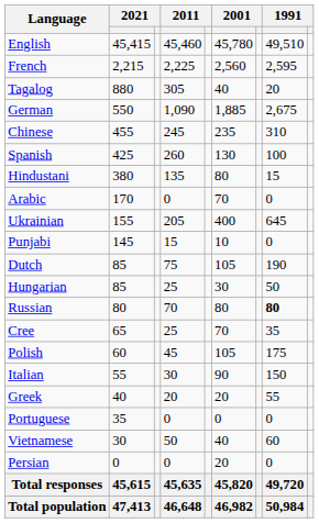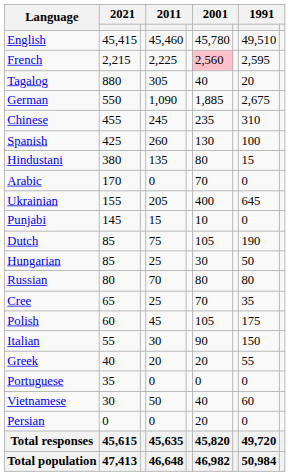French | column 6: no background -> pink background
Russian | column 8: bold -> normal
